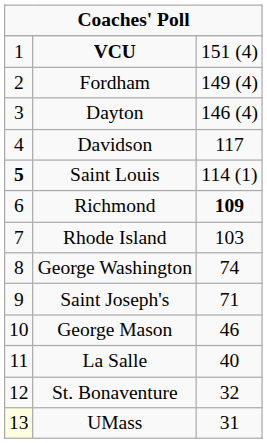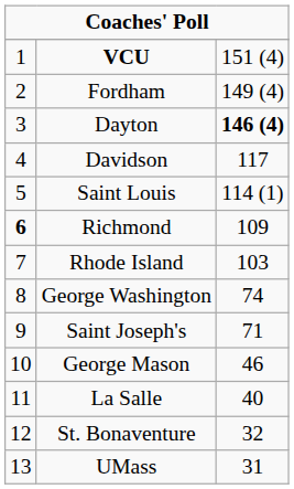Dayton | column 3: normal -> bold
Saint Louis | column 1: bold -> normal
Richmond | column 1: normal -> bold
Richmond | column 3: bold -> normal
UMass | column 1: lightyellow background -> no background
